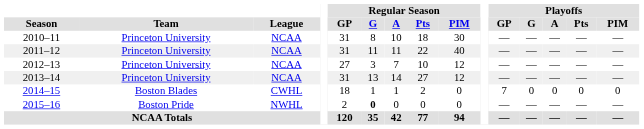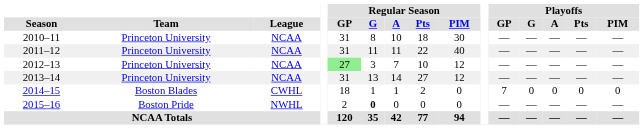2012–13 | Regular Season / GP: no background -> lightgreen background
